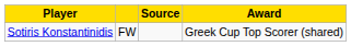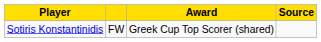columns swapped: Award <-> Source
